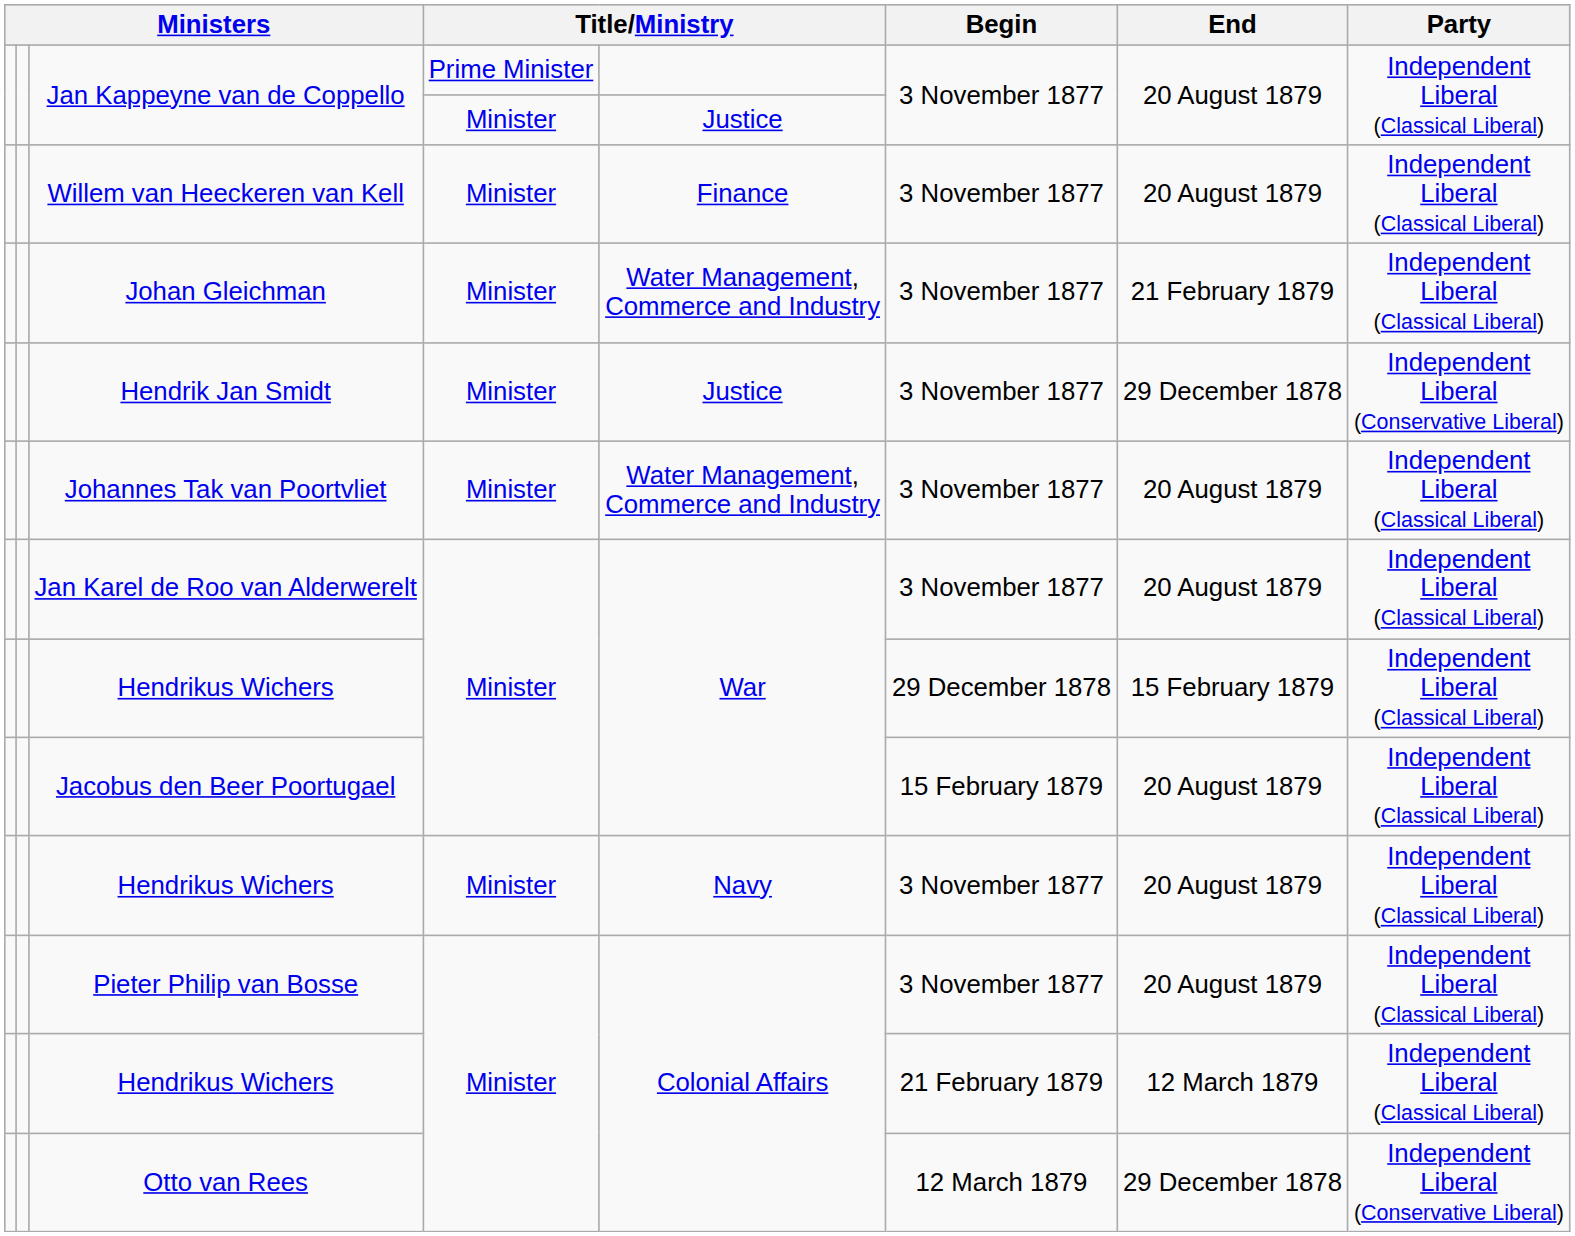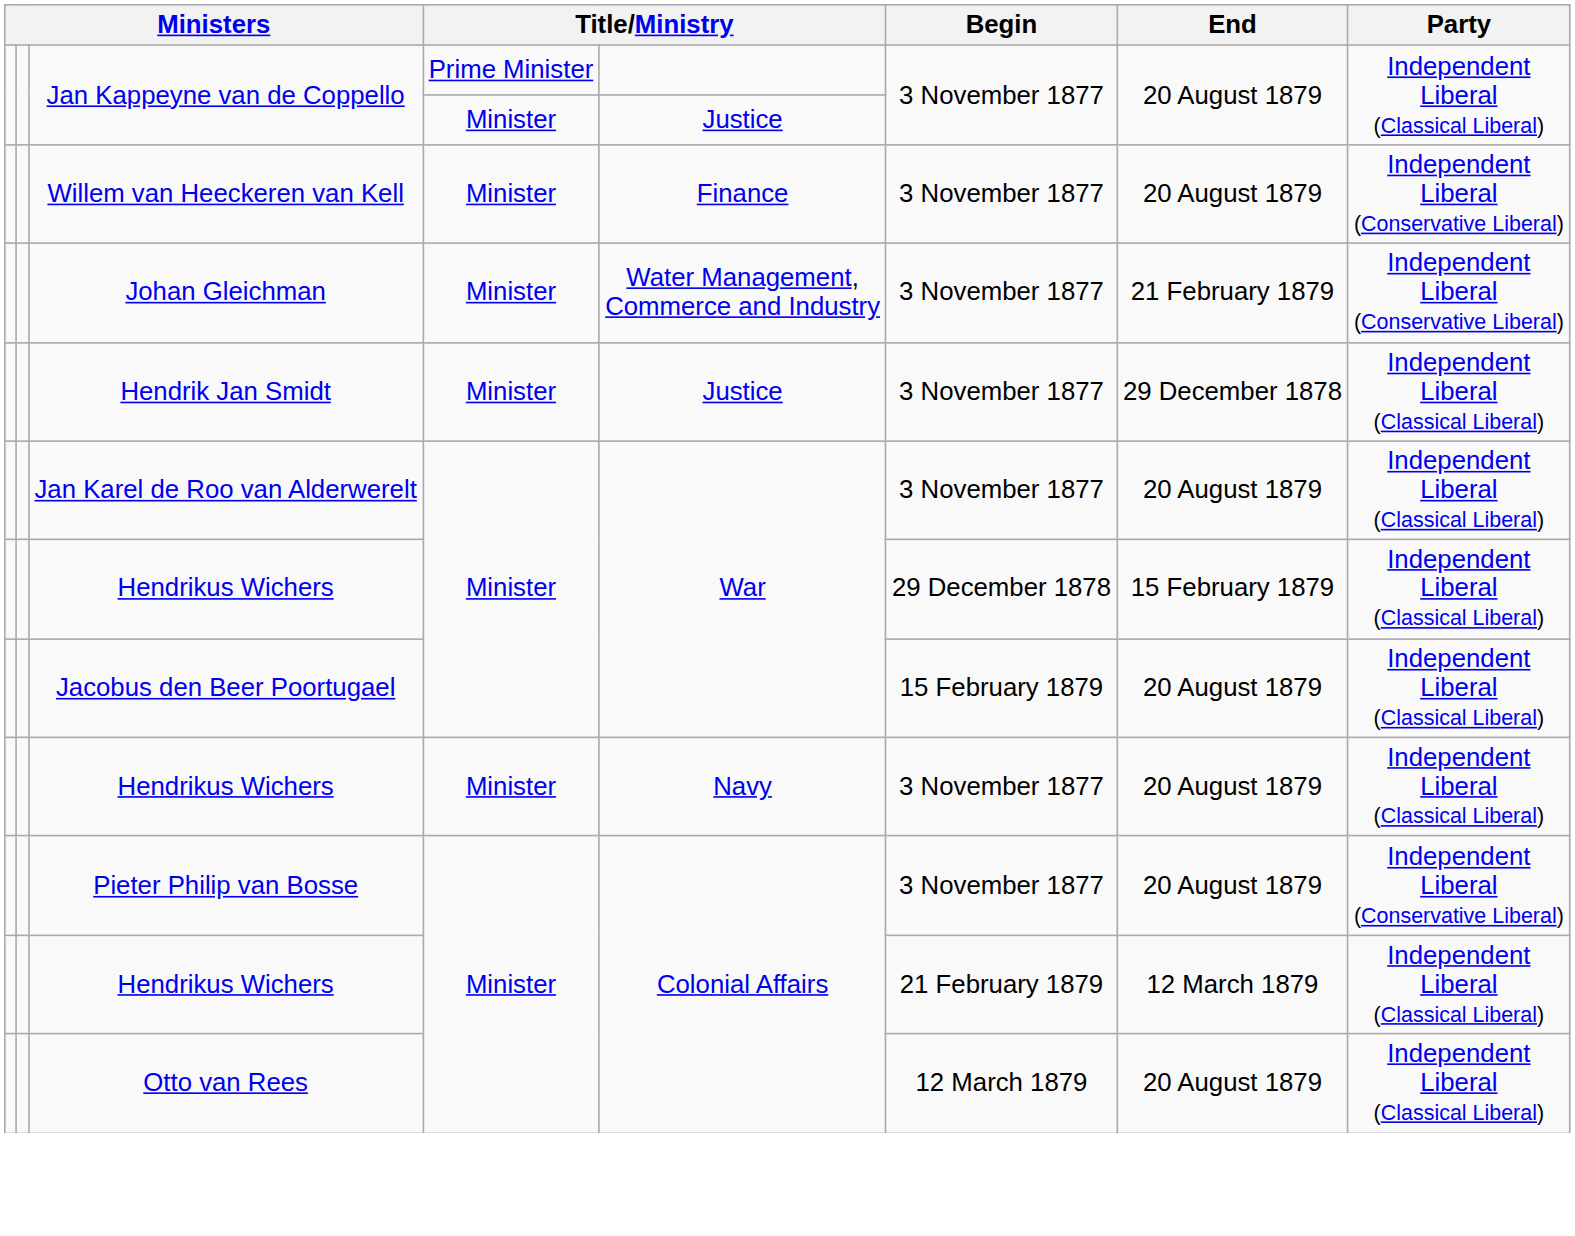Willem van Heeckeren van Kell | Party: Independent Liberal (Classical Liberal) -> Independent Liberal (Conservative Liberal)
Johan Gleichman | Party: Independent Liberal (Classical Liberal) -> Independent Liberal (Conservative Liberal)
Hendrik Jan Smidt | Party: Independent Liberal (Conservative Liberal) -> Independent Liberal (Classical Liberal)
- row: Johannes Tak van Poortvliet | Minister | Water Management, Commerce and Industry | 3 November 1877 | 20 August 1879 | Independent Liberal (Classical Liberal)
Pieter Philip van Bosse | Party: Independent Liberal (Classical Liberal) -> Independent Liberal (Conservative Liberal)
Otto van Rees | End: 29 December 1878 -> 20 August 1879
Otto van Rees | Party: Independent Liberal (Conservative Liberal) -> Independent Liberal (Classical Liberal)
